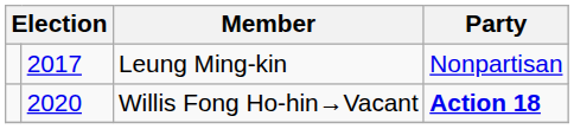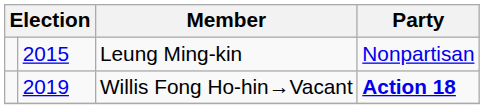Leung Ming-kin | column 2: 2017 -> 2015
Willis Fong Ho-hin→Vacant | column 2: 2020 -> 2019
